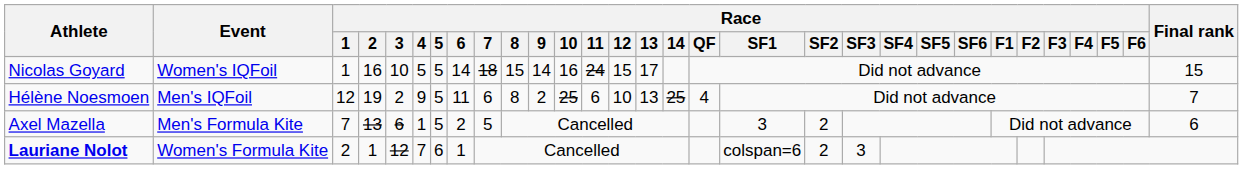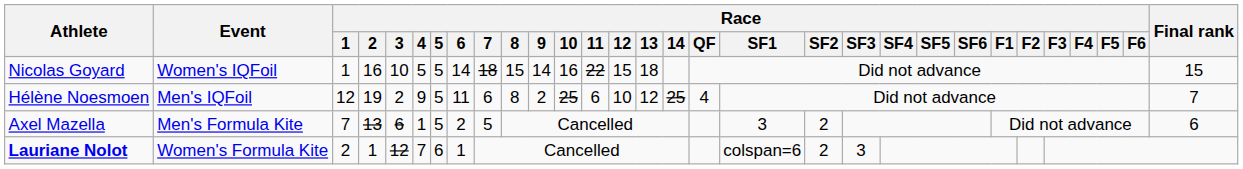Nicolas Goyard | Race / 11: 24 -> 22
Nicolas Goyard | Race / 13: 17 -> 18
Hélène Noesmoen | Race / 13: 13 -> 12
